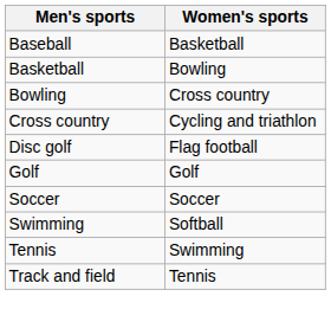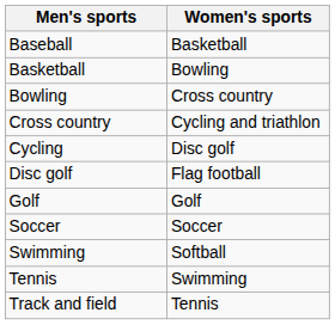+ row: Cycling | Disc golf
